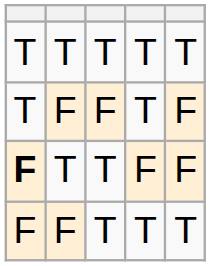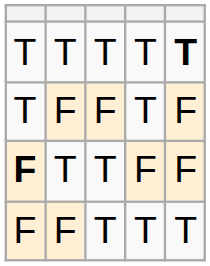row 2 | column 5: normal -> bold
